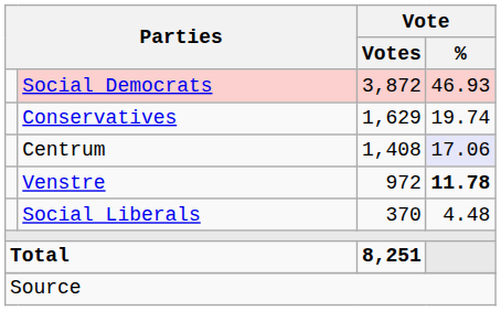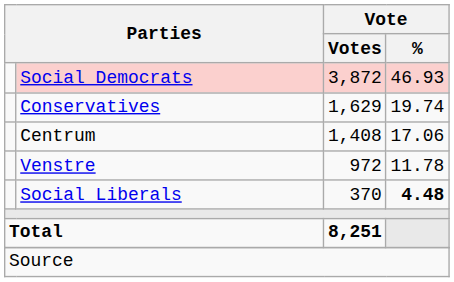Centrum | Vote / %: lavender background -> no background
Venstre | Vote / %: bold -> normal
Social Liberals | Vote / %: normal -> bold
